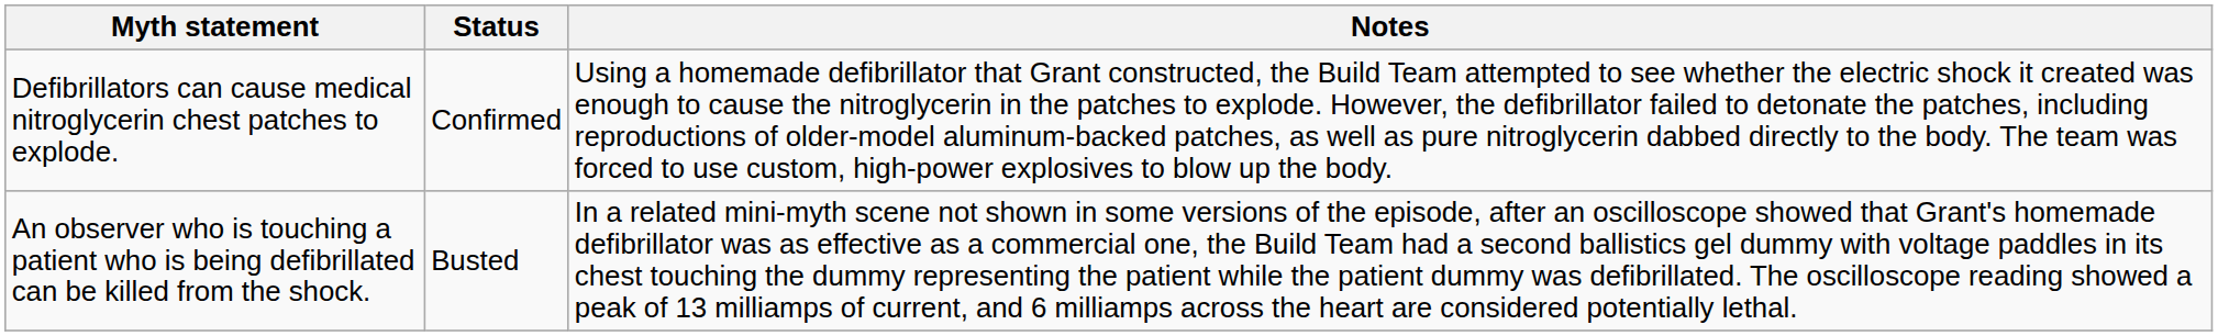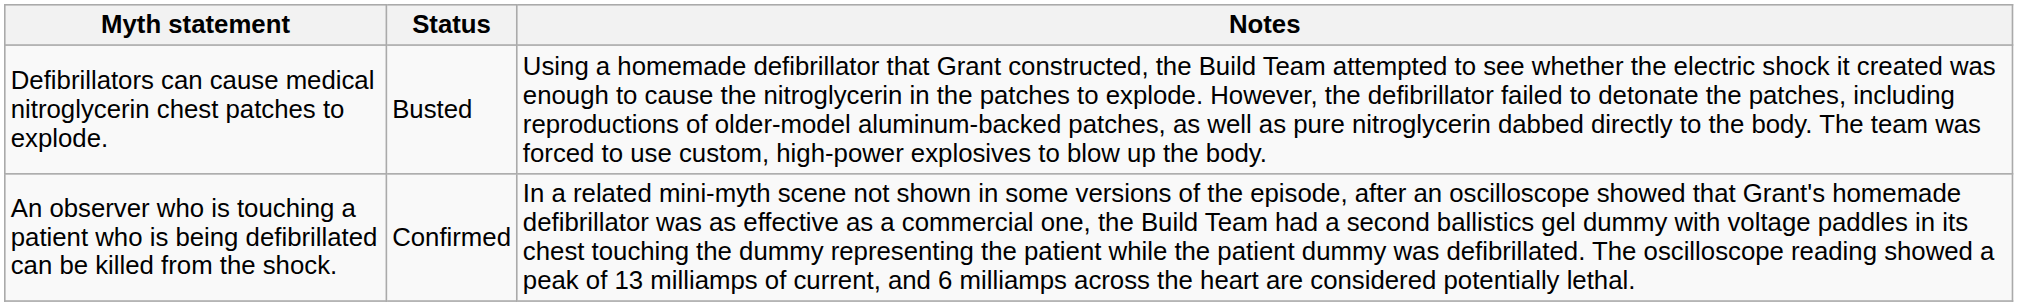row 2 | Status: Confirmed -> Busted
row 3 | Status: Busted -> Confirmed
